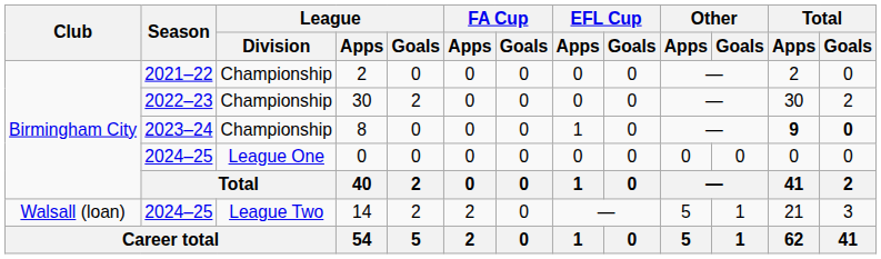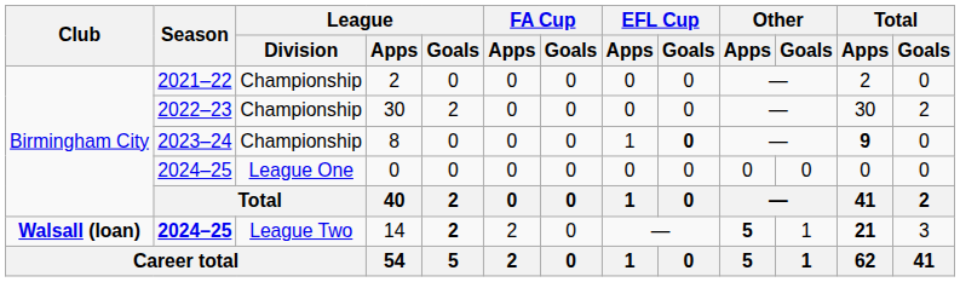8 | EFL Cup / Goals: normal -> bold
8 | Total / Goals: bold -> normal
14 | Club: normal -> bold
14 | Season: normal -> bold
14 | League / Goals: normal -> bold
14 | Other / Apps: normal -> bold
14 | Total / Apps: normal -> bold
